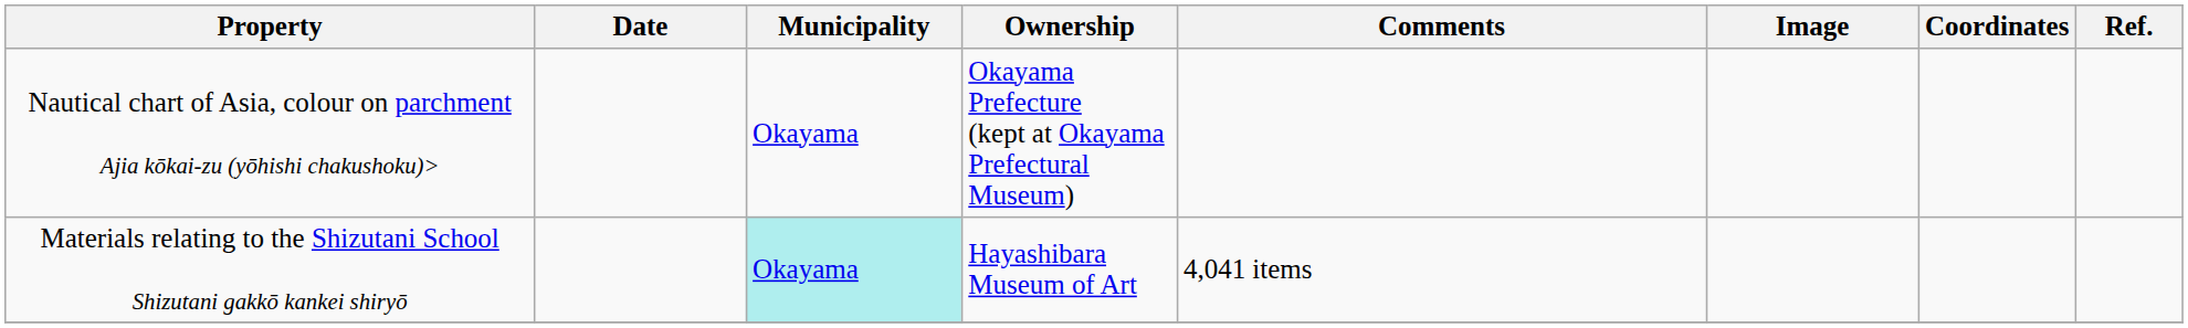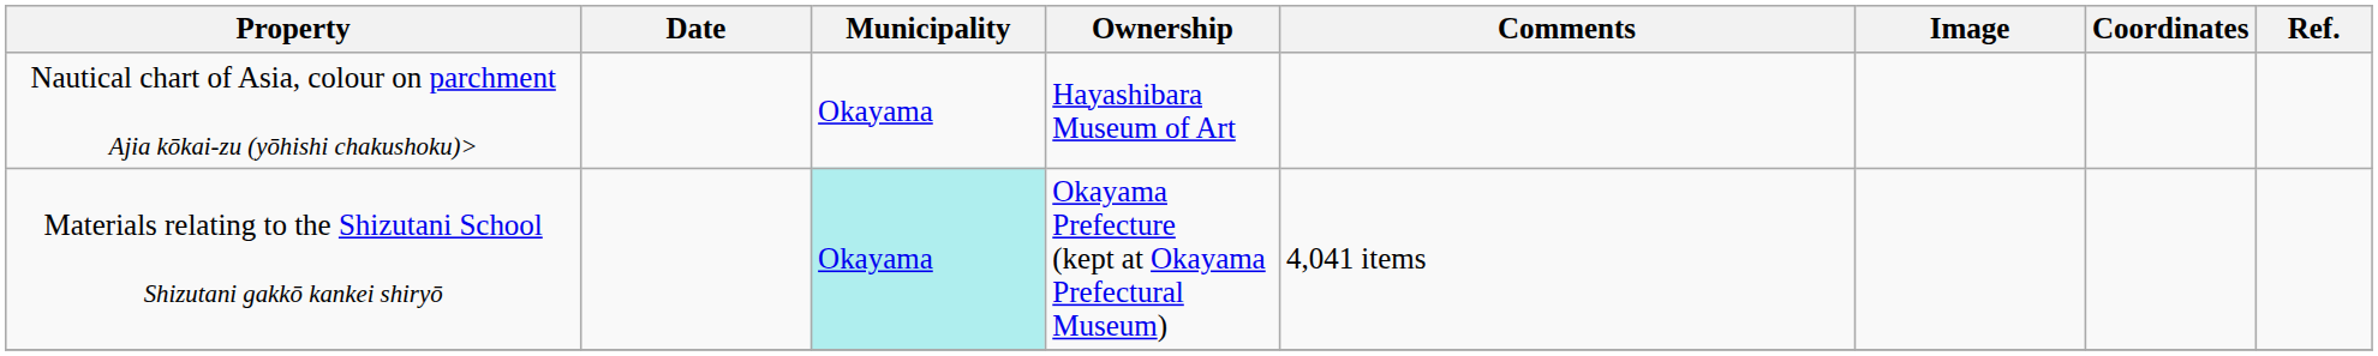row 2 | Ownership: Okayama Prefecture (kept at Okayama Prefectural Museum) -> Hayashibara Museum of Art
row 3 | Ownership: Hayashibara Museum of Art -> Okayama Prefecture (kept at Okayama Prefectural Museum)
